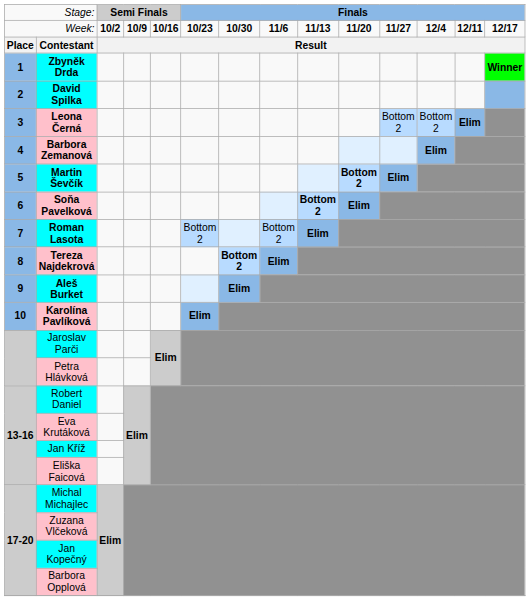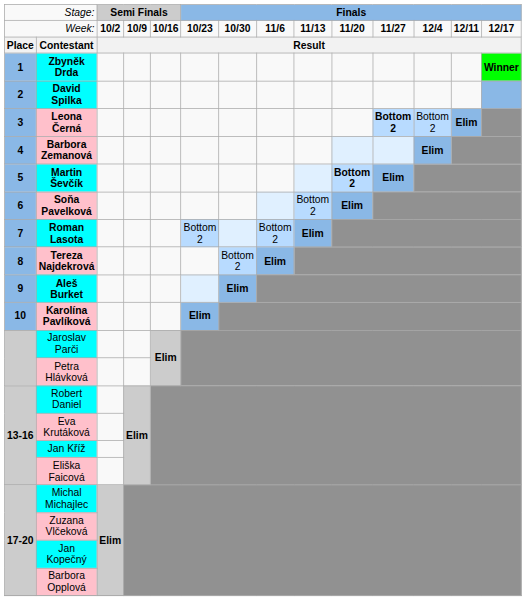Leona Černá | column 11: normal -> bold
Soňa Pavelková | column 9: bold -> normal
Tereza Najdekrová | column 7: bold -> normal
